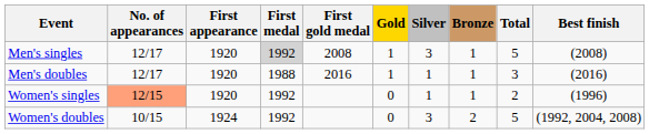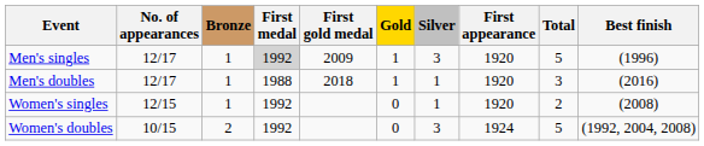columns swapped: First appearance <-> Bronze
Men's singles | First gold medal: 2008 -> 2009
Men's singles | Best finish: (2008) -> (1996)
Men's doubles | First gold medal: 2016 -> 2018
Women's singles | No. of appearances: lightsalmon background -> no background
Women's singles | Best finish: (1996) -> (2008)
